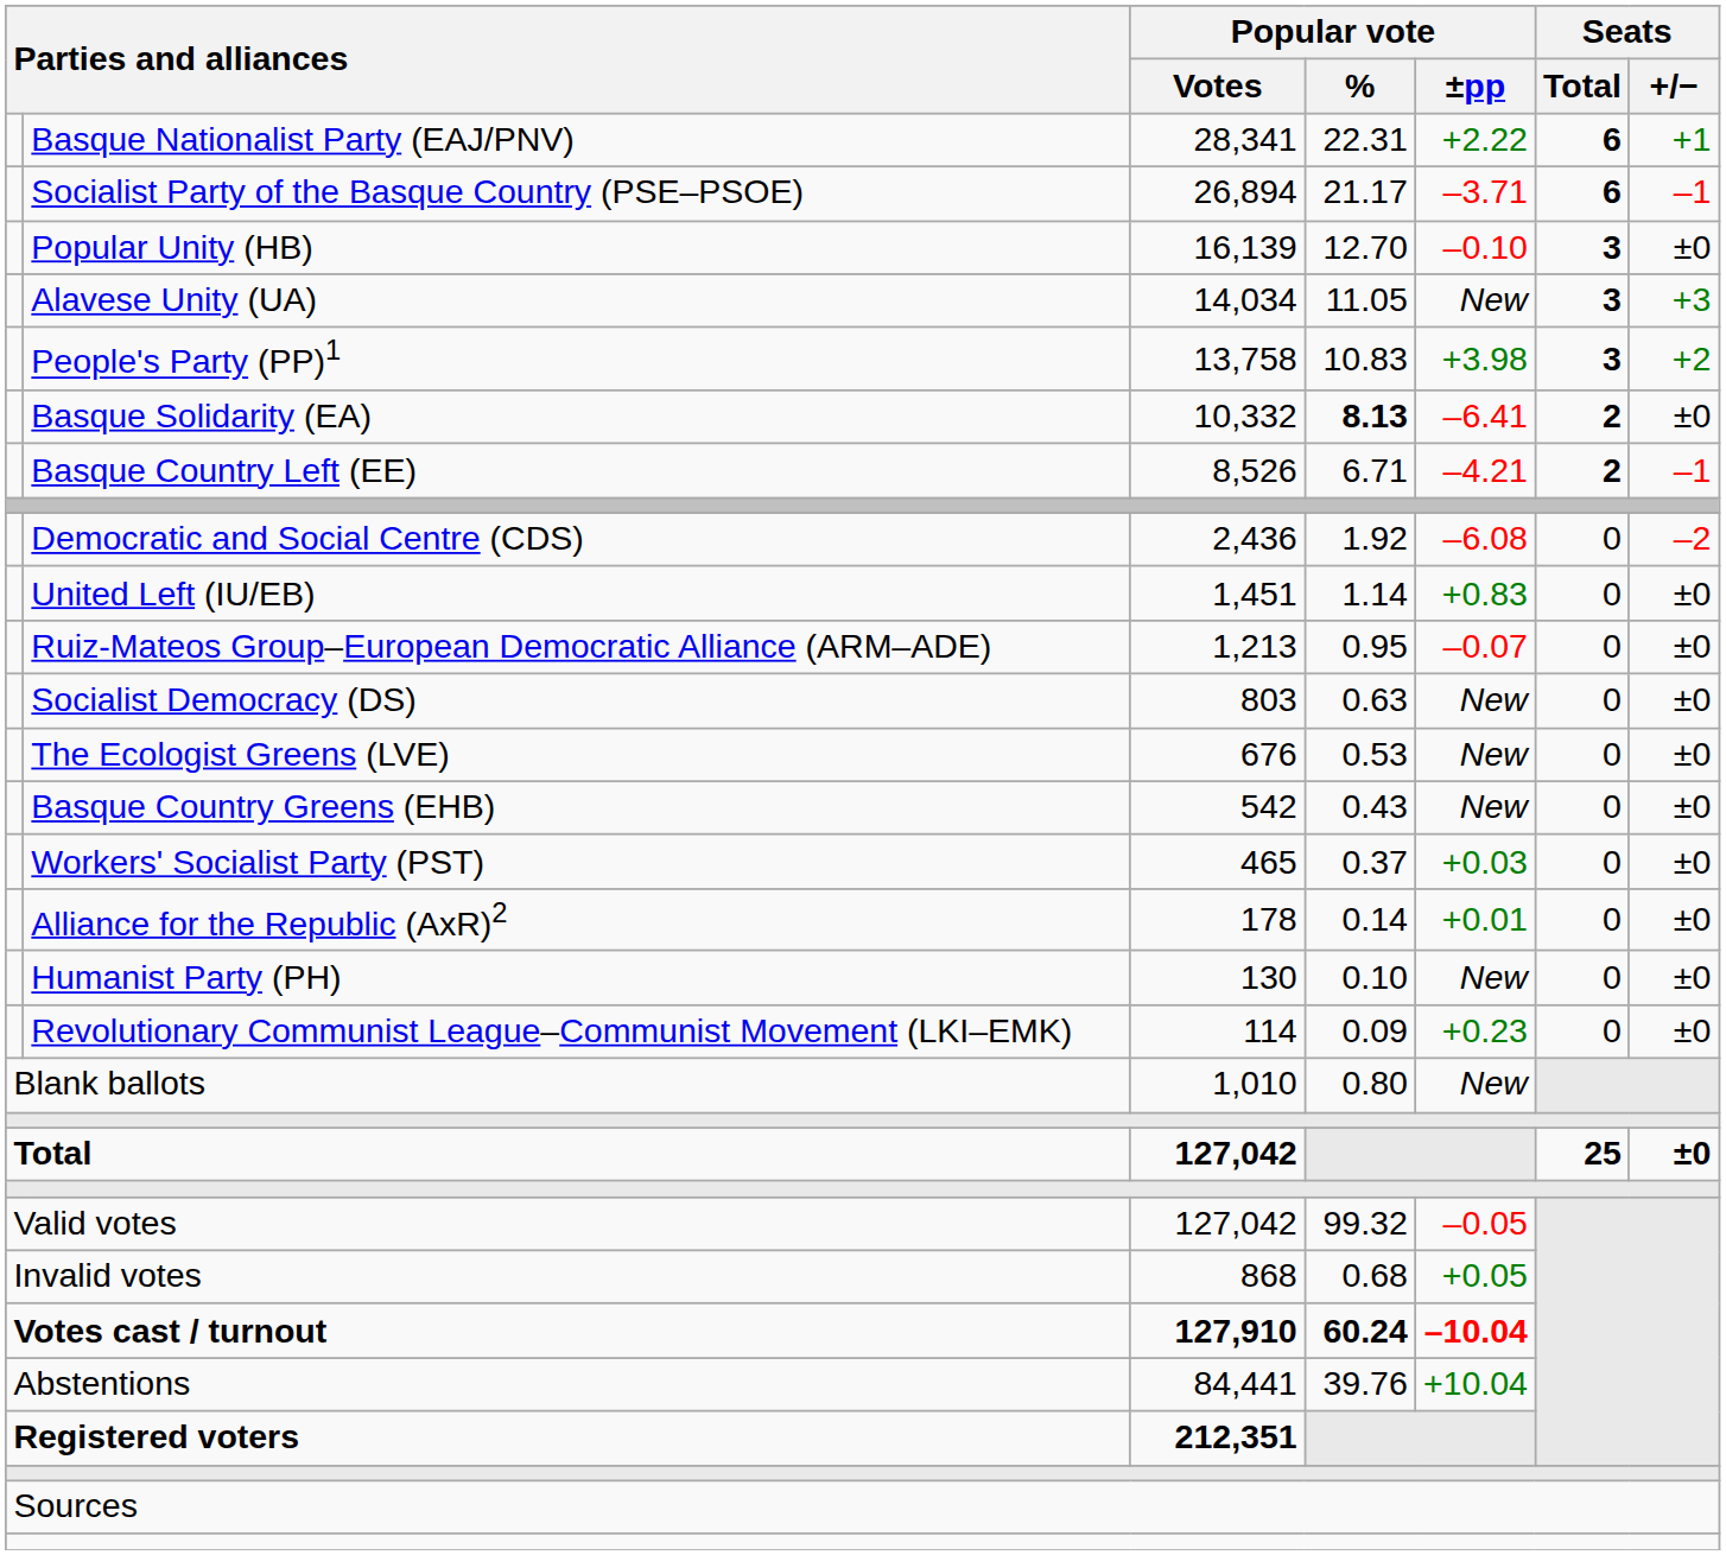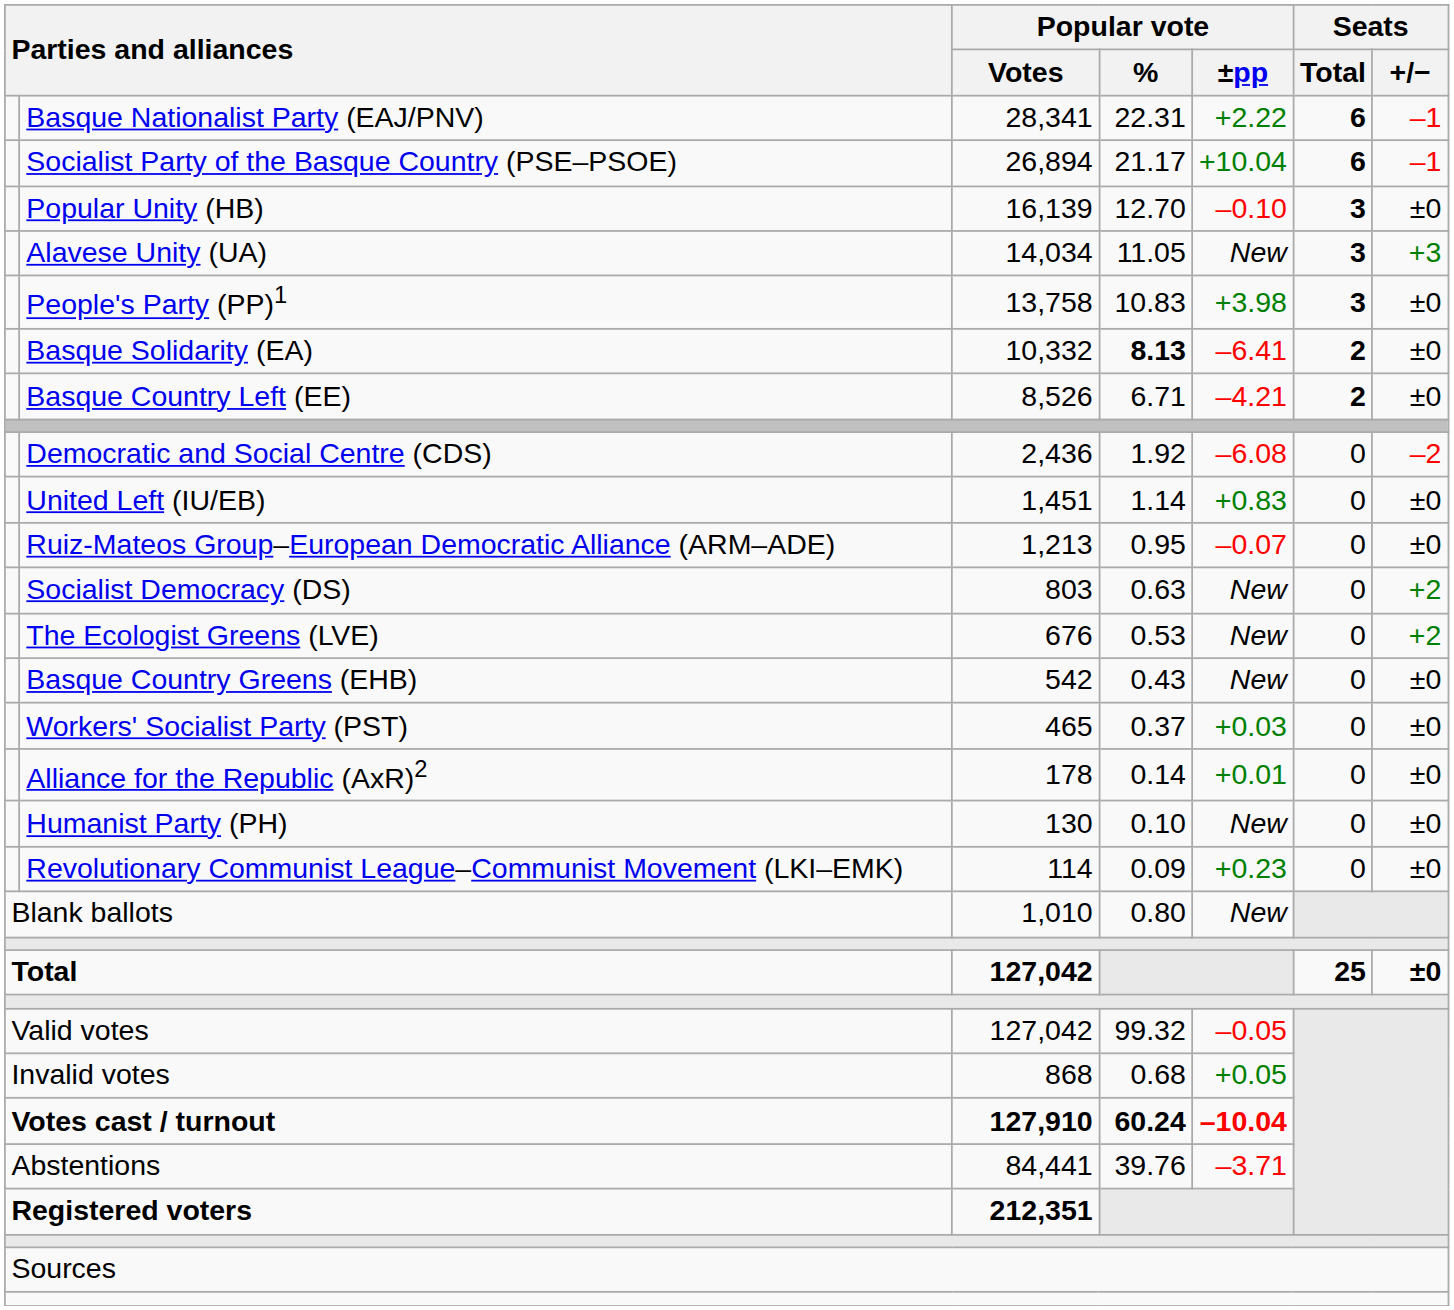Basque Nationalist Party (EAJ/PNV) | Seats / +/−: +1 -> –1
Socialist Party of the Basque Country (PSE–PSOE) | Popular vote / ±pp: –3.71 -> +10.04
People's Party (PP)1 | Seats / +/−: +2 -> ±0
Basque Country Left (EE) | Seats / +/−: –1 -> ±0
Socialist Democracy (DS) | Seats / +/−: ±0 -> +2
The Ecologist Greens (LVE) | Seats / +/−: ±0 -> +2
Abstentions | Popular vote / ±pp: +10.04 -> –3.71
